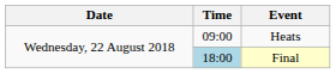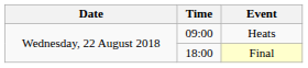Final | Time: lightblue background -> no background
